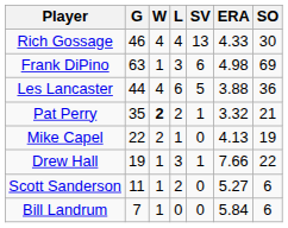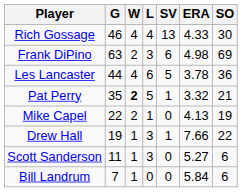Frank DiPino | W: 1 -> 2
Les Lancaster | ERA: 3.88 -> 3.78
Pat Perry | L: 2 -> 5
Scott Sanderson | L: 2 -> 3
